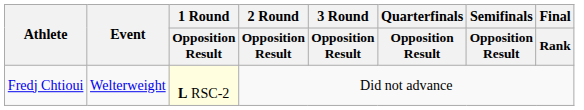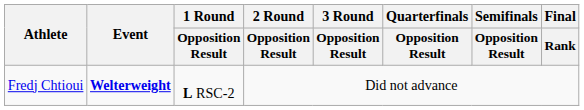Fredj Chtioui | Event: normal -> bold
Fredj Chtioui | 1 Round / Opposition Result: lightyellow background -> no background
